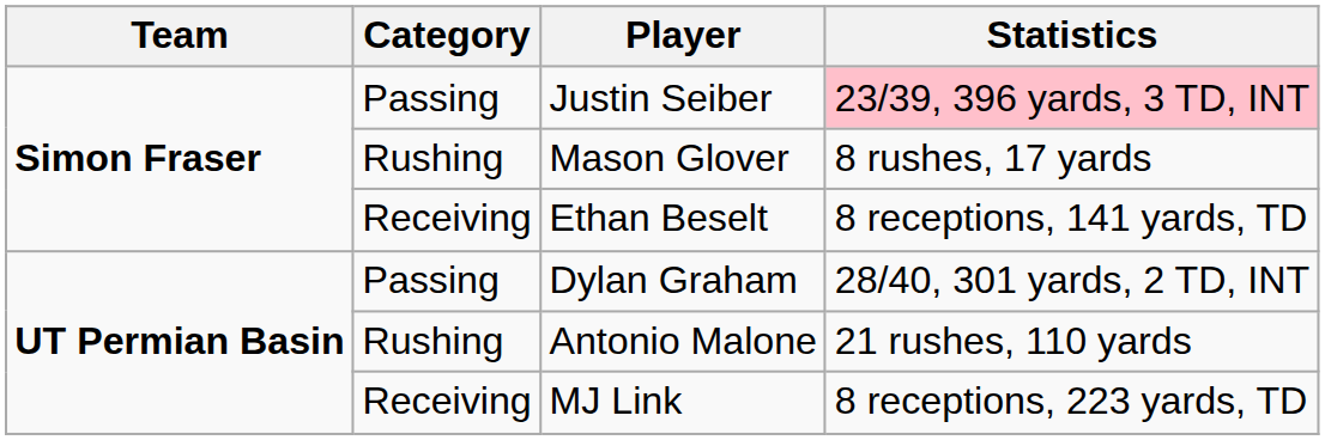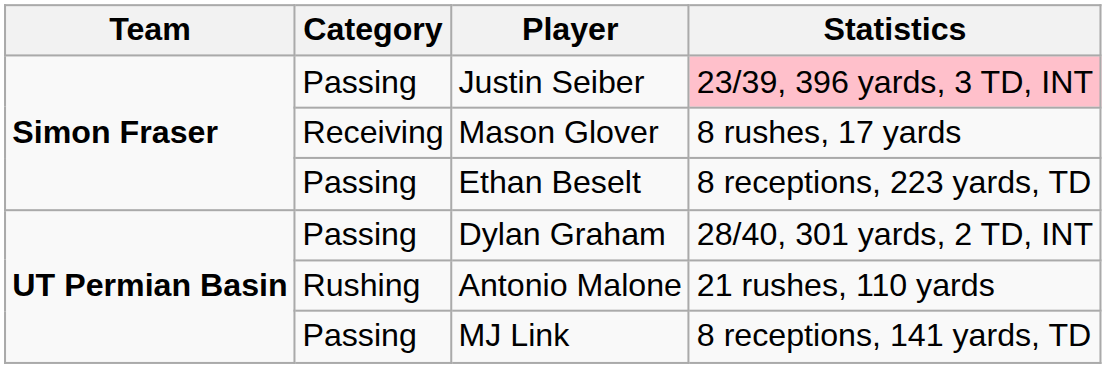Mason Glover | Category: Rushing -> Receiving
Ethan Beselt | Category: Receiving -> Passing
Ethan Beselt | Statistics: 8 receptions, 141 yards, TD -> 8 receptions, 223 yards, TD
MJ Link | Category: Receiving -> Passing
MJ Link | Statistics: 8 receptions, 223 yards, TD -> 8 receptions, 141 yards, TD
